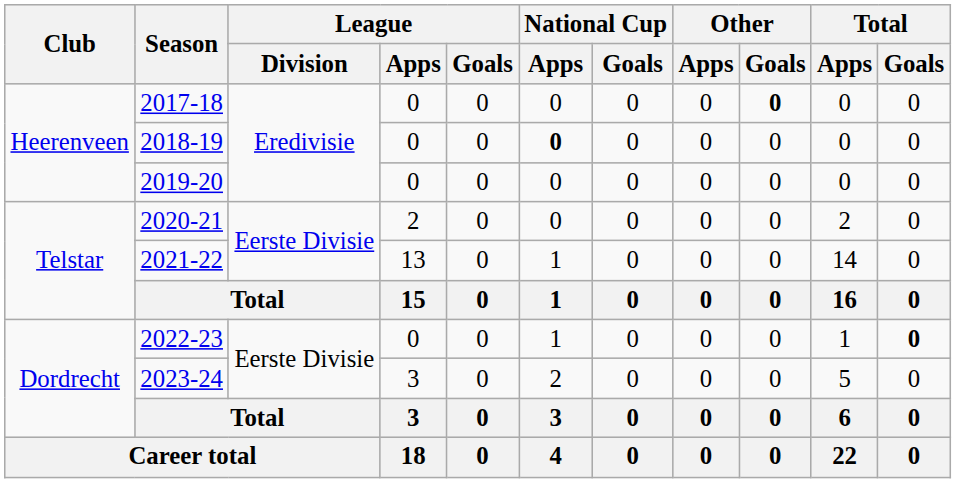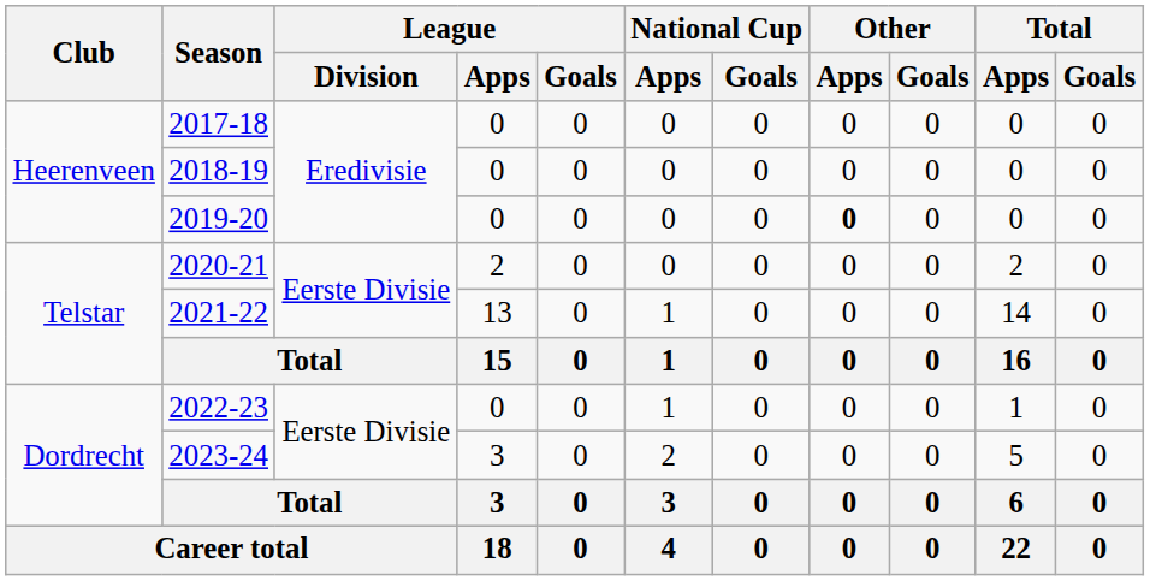2017-18 | Other / Goals: bold -> normal
2018-19 | National Cup / Apps: bold -> normal
2019-20 | Other / Apps: normal -> bold
2022-23 | Total / Goals: bold -> normal
